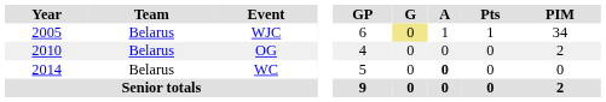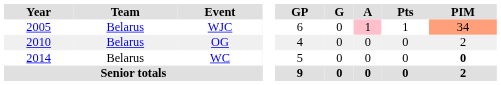WJC | G: khaki background -> no background
WJC | A: no background -> pink background
WJC | PIM: no background -> lightsalmon background
WC | A: bold -> normal
WC | PIM: normal -> bold
